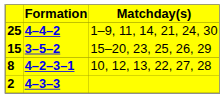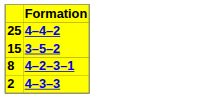- column: Matchday(s) | 1–9, 11, 14, 21, 24, 30 | 15–20, 23, 25, 26, 29 | 10, 12, 13, 22, 27, 28
